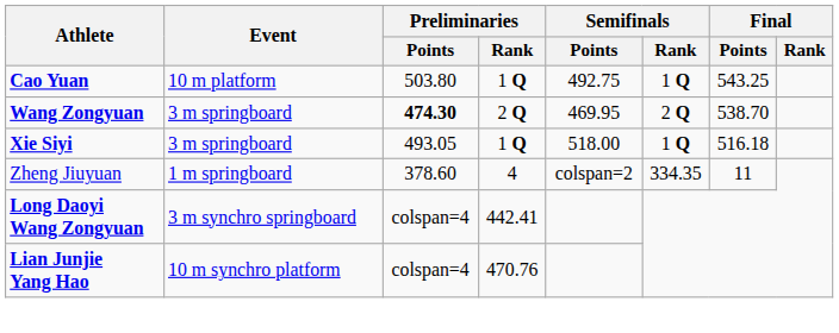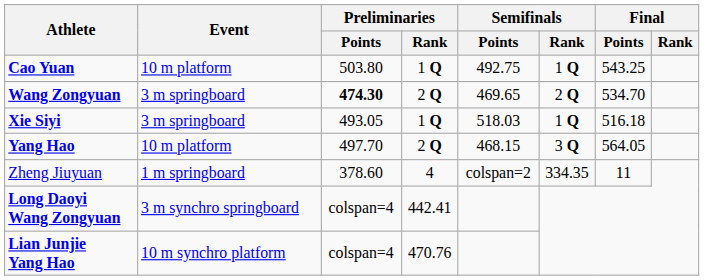Wang Zongyuan | Semifinals / Points: 469.95 -> 469.65
Wang Zongyuan | Final / Points: 538.70 -> 534.70
Xie Siyi | Semifinals / Points: 518.00 -> 518.03
+ row: Yang Hao | 10 m platform | 497.70 | 2 Q | 468.15 | 3 Q | 564.05
